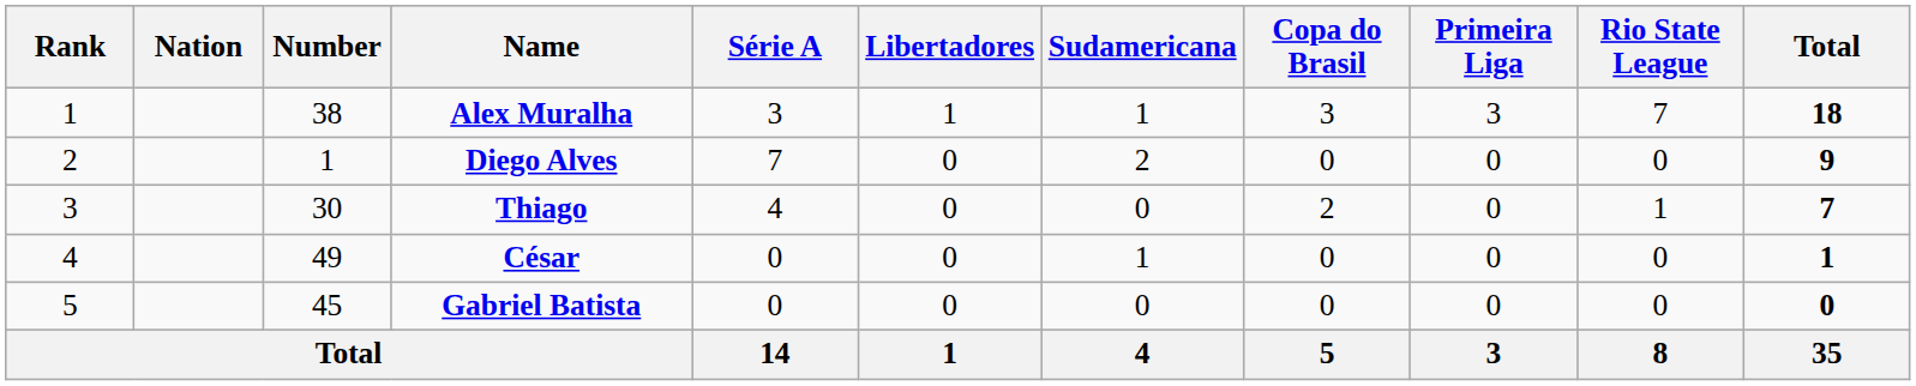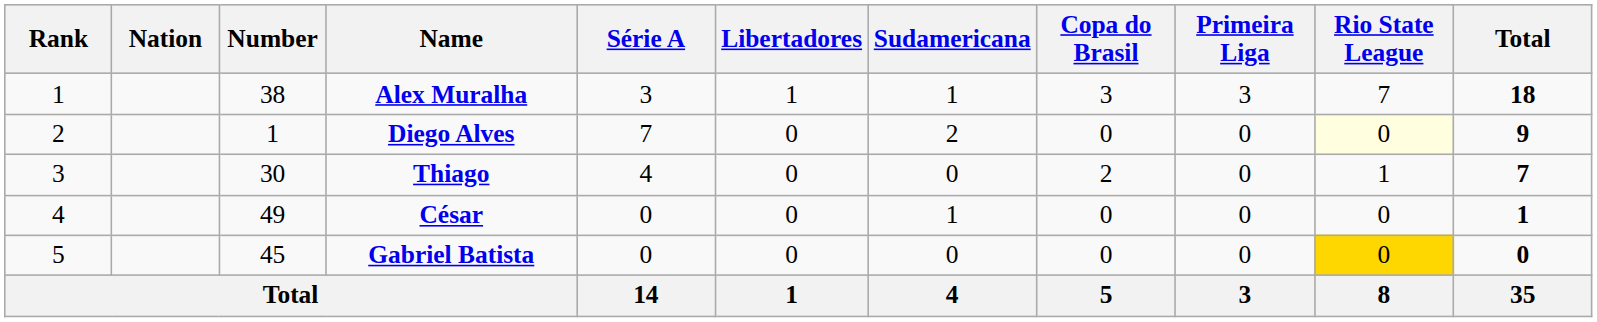Diego Alves | Rio State League: no background -> lightyellow background
Gabriel Batista | Rio State League: no background -> gold background
